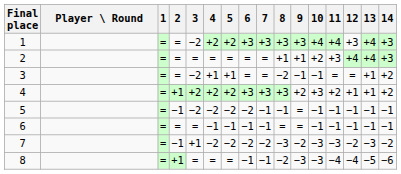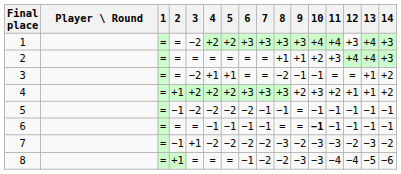row 7 | 10: normal -> bold
row 9 | 7: −1 -> −2
